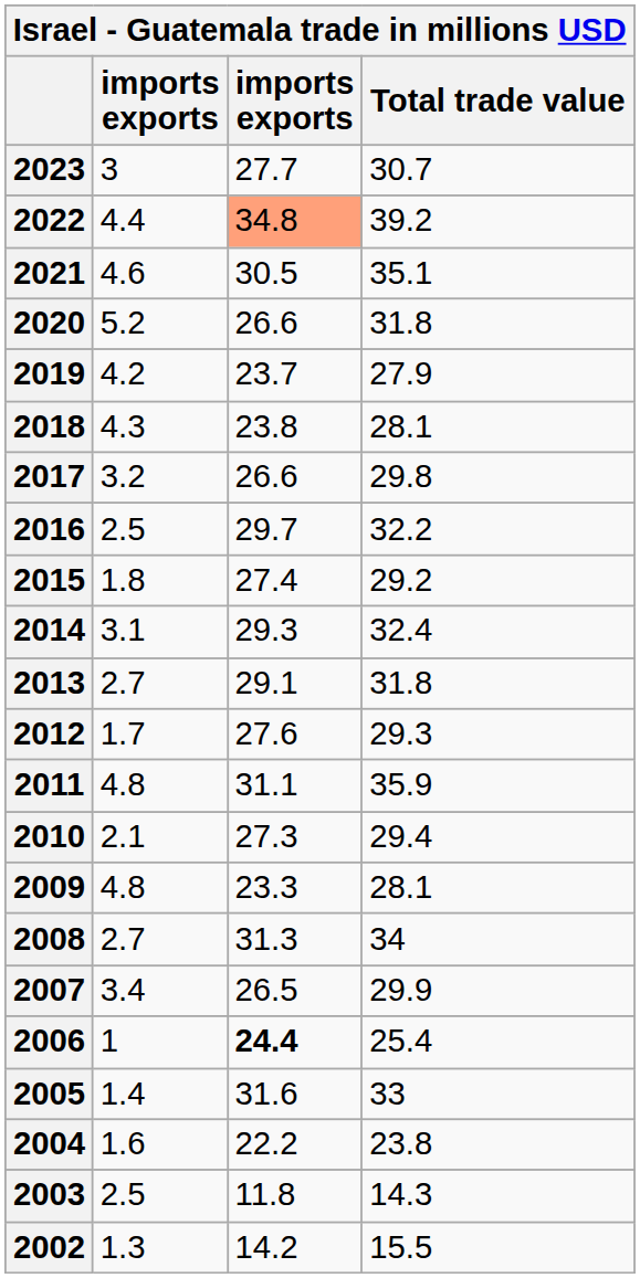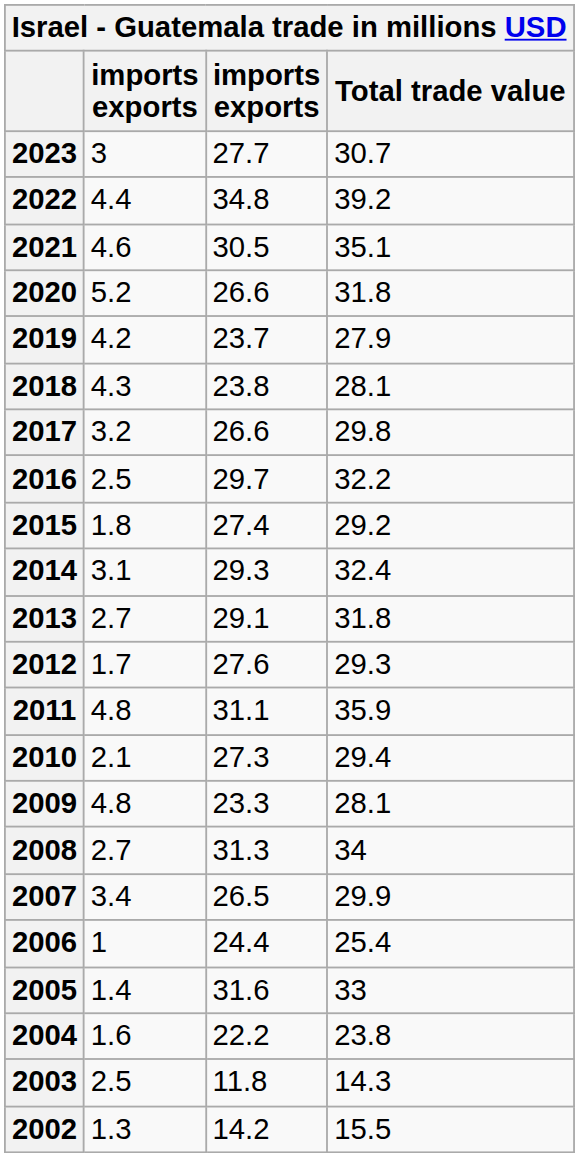2022 | column 3: lightsalmon background -> no background
2006 | column 3: bold -> normal
